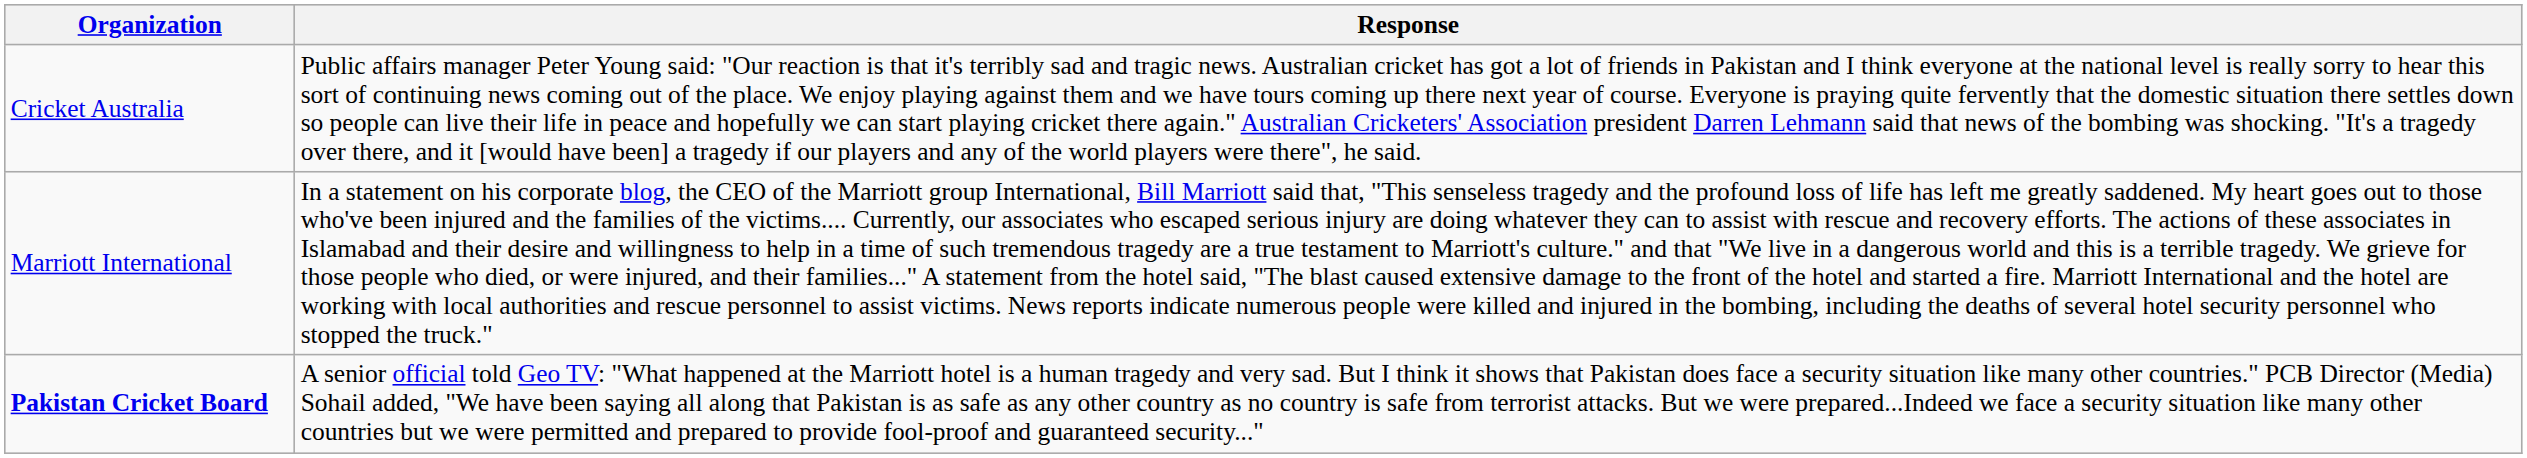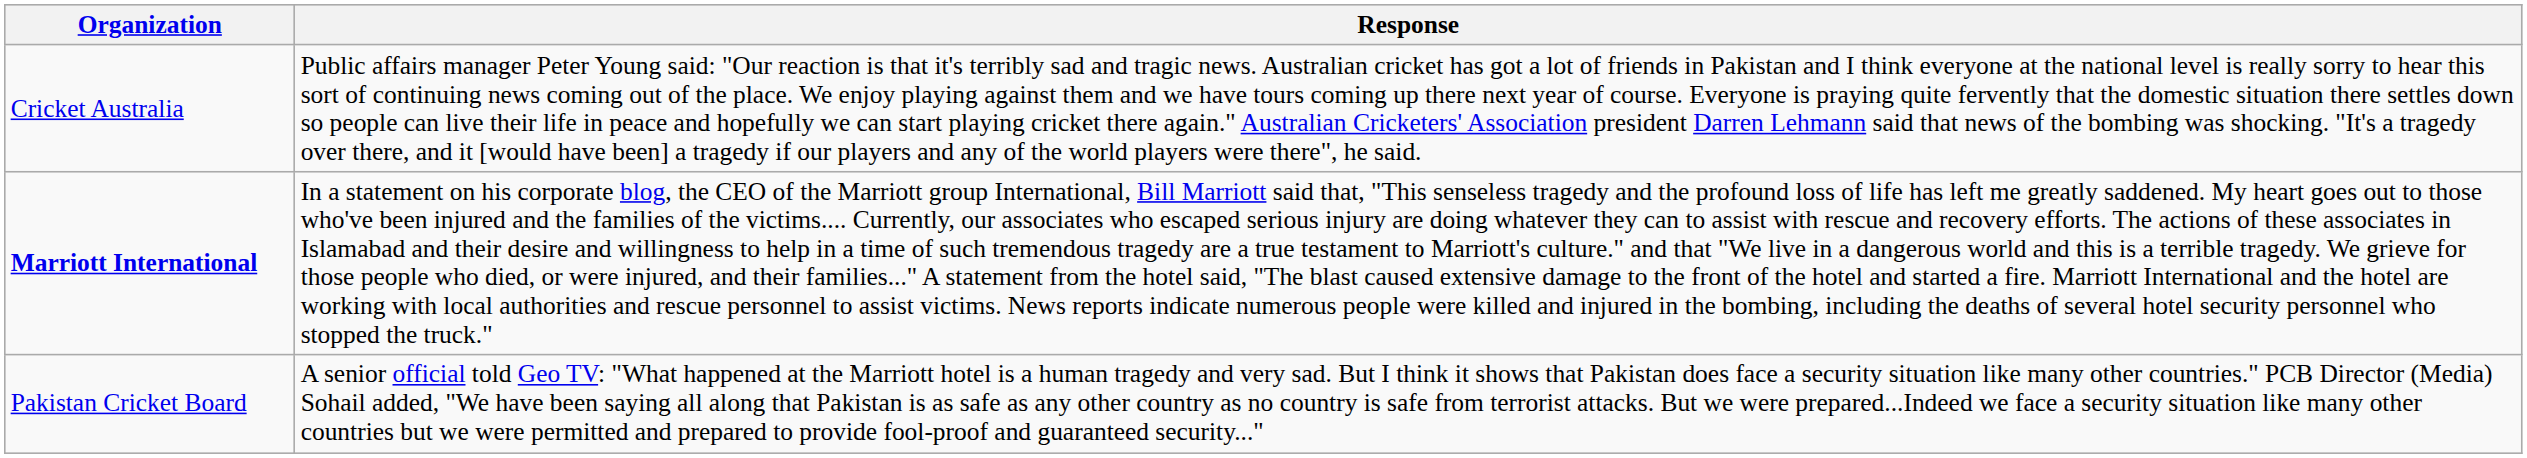Marriott International | Organization: normal -> bold
Pakistan Cricket Board | Organization: bold -> normal
